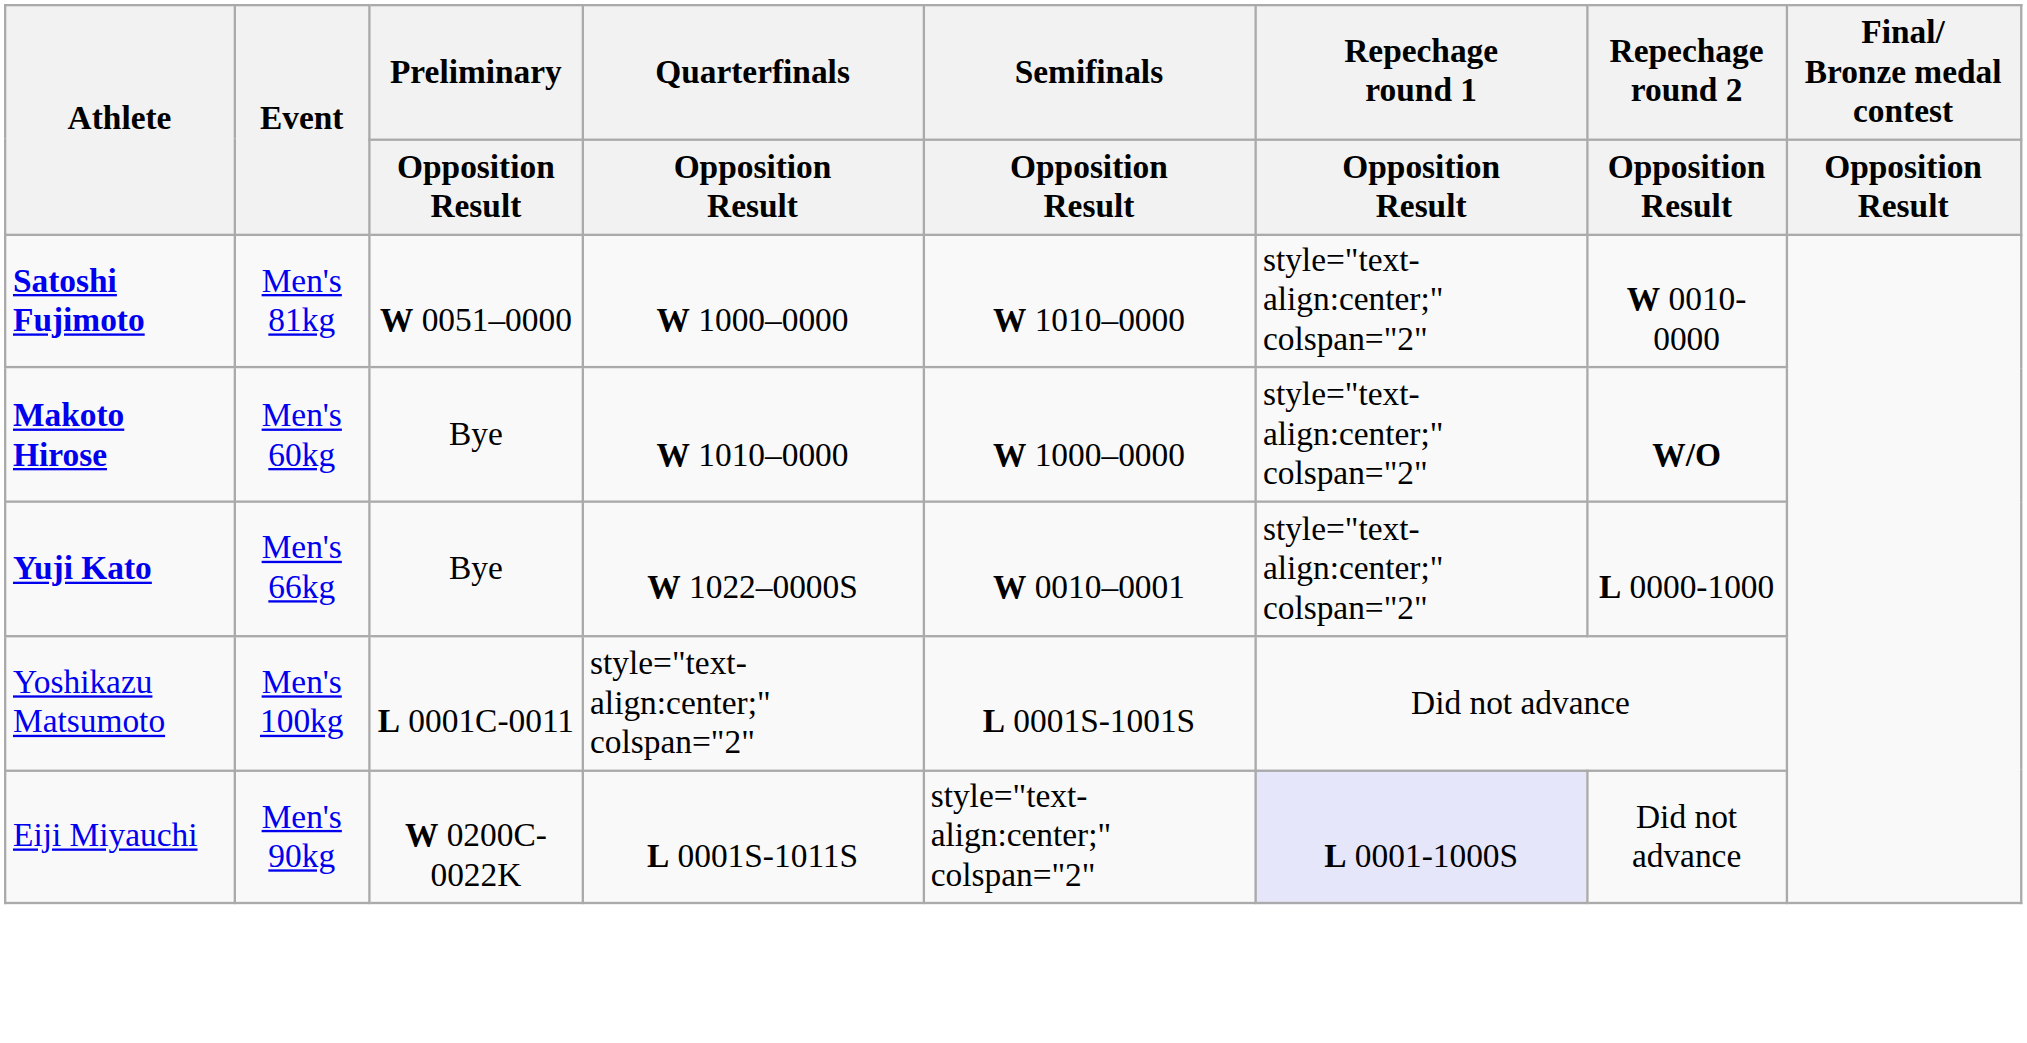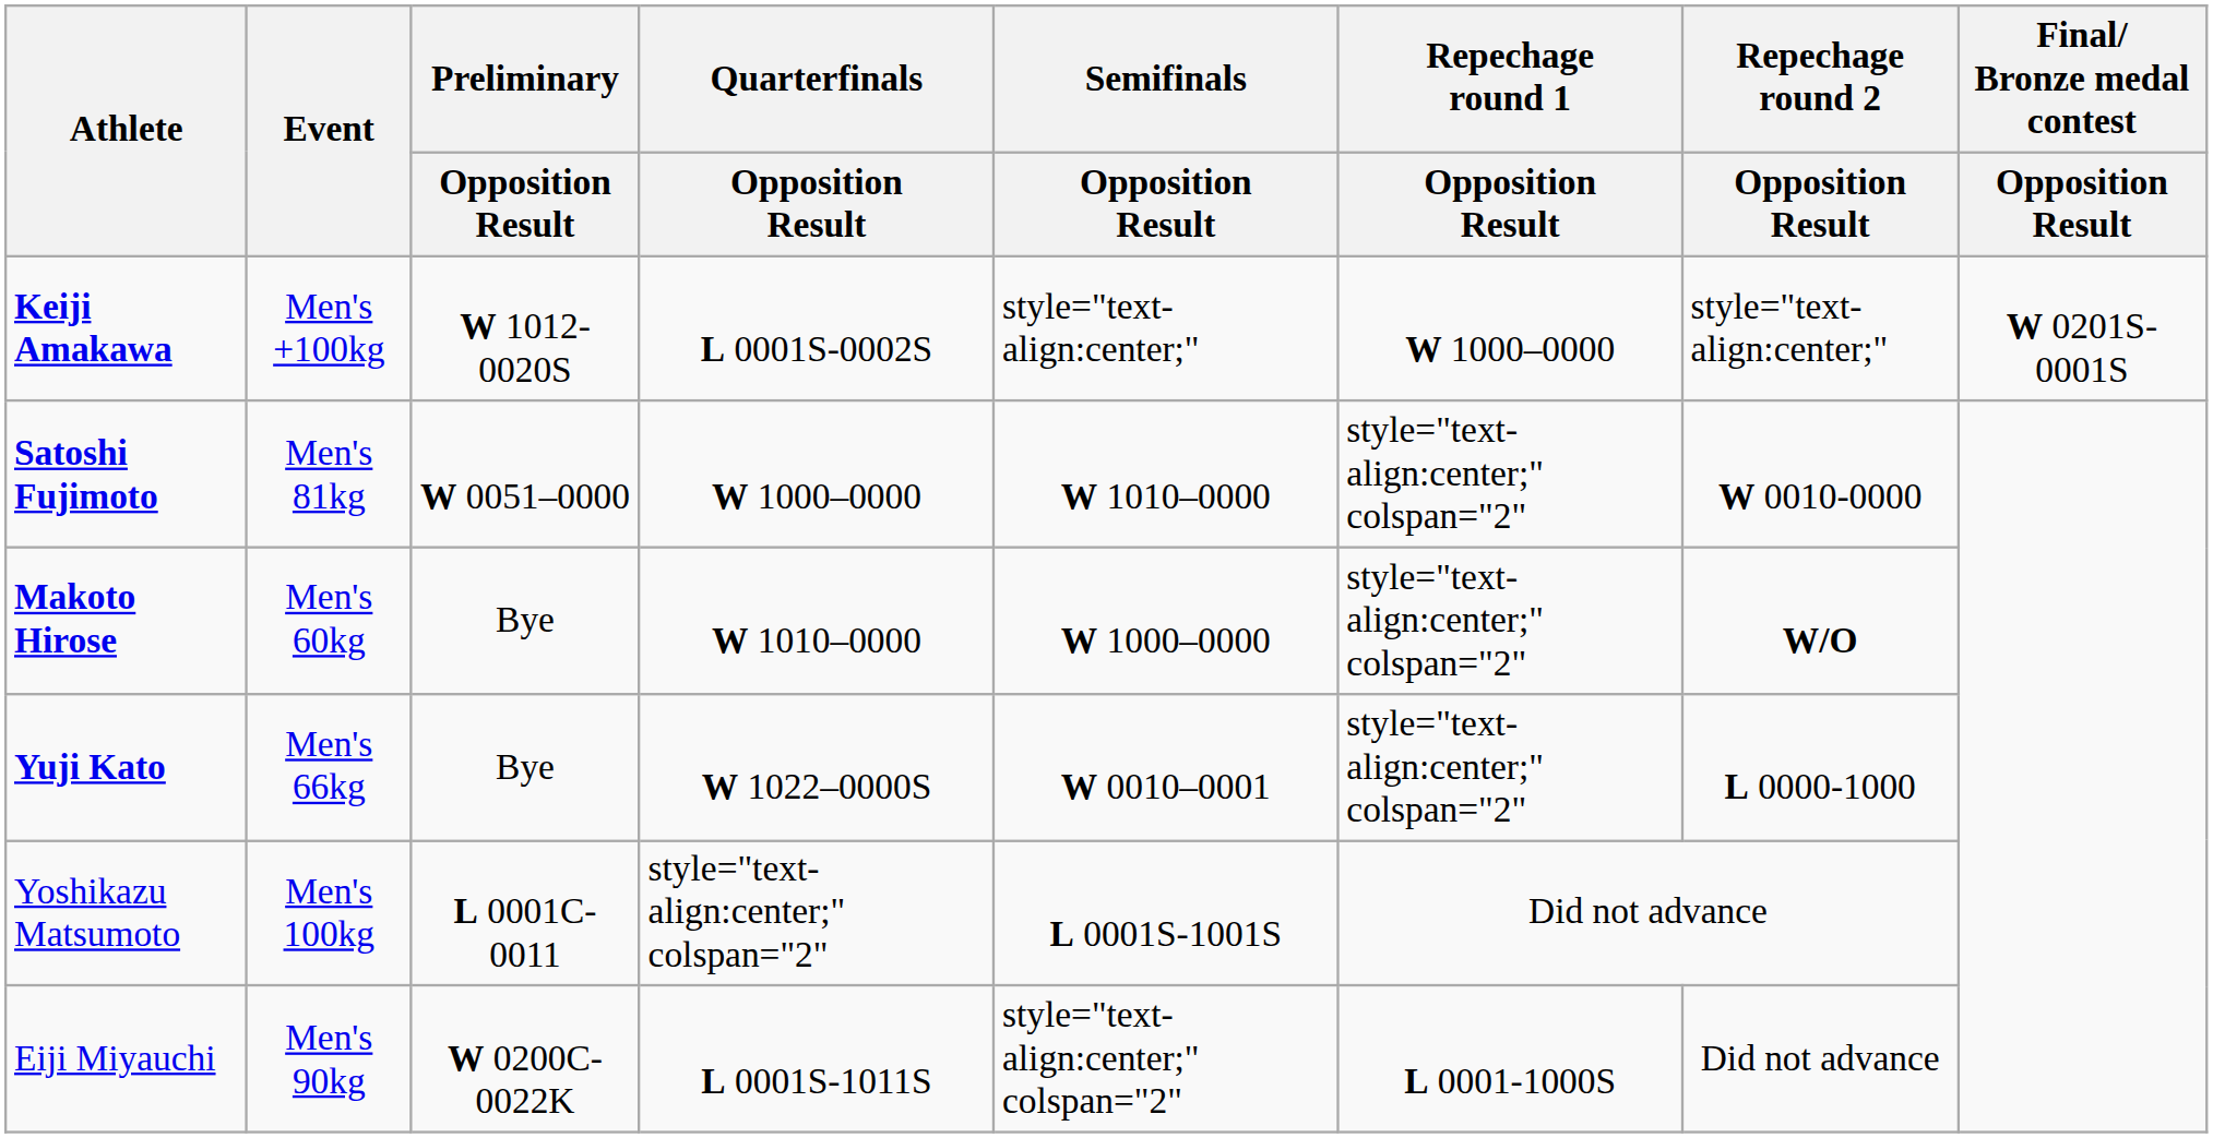+ row: Keiji Amakawa | Men's +100kg | W 1012-0020S | L 0001S-0002S | style="text-align:center;" | W 1000–0000 | style="text-align:center;" | W 0201S-0001S
Eiji Miyauchi | Repechage round 1 / Opposition Result: lavender background -> no background
